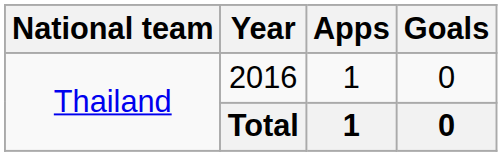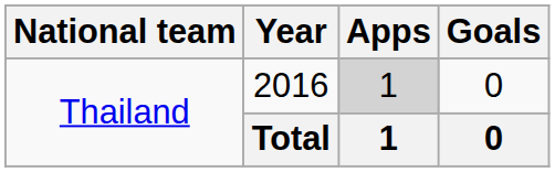Thailand / 2016 | Apps: no background -> lightgrey background
